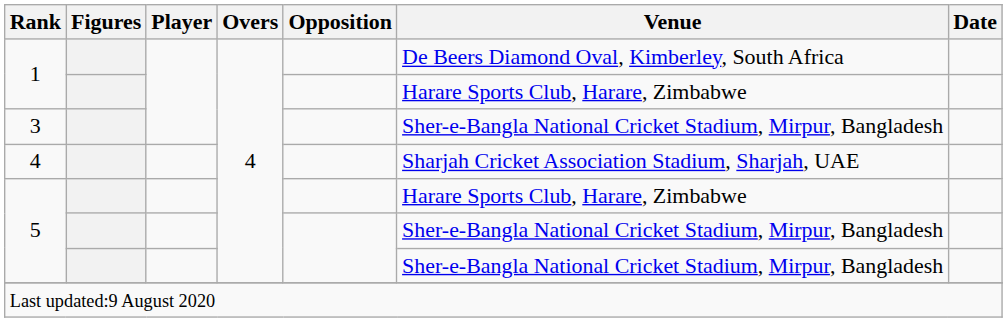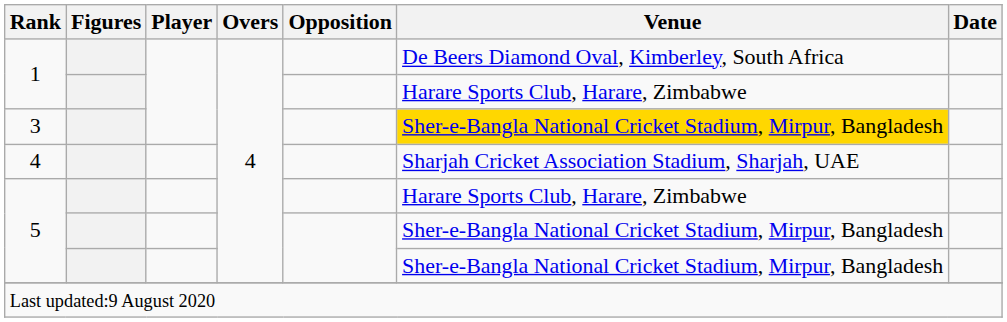3 | Venue: no background -> gold background
